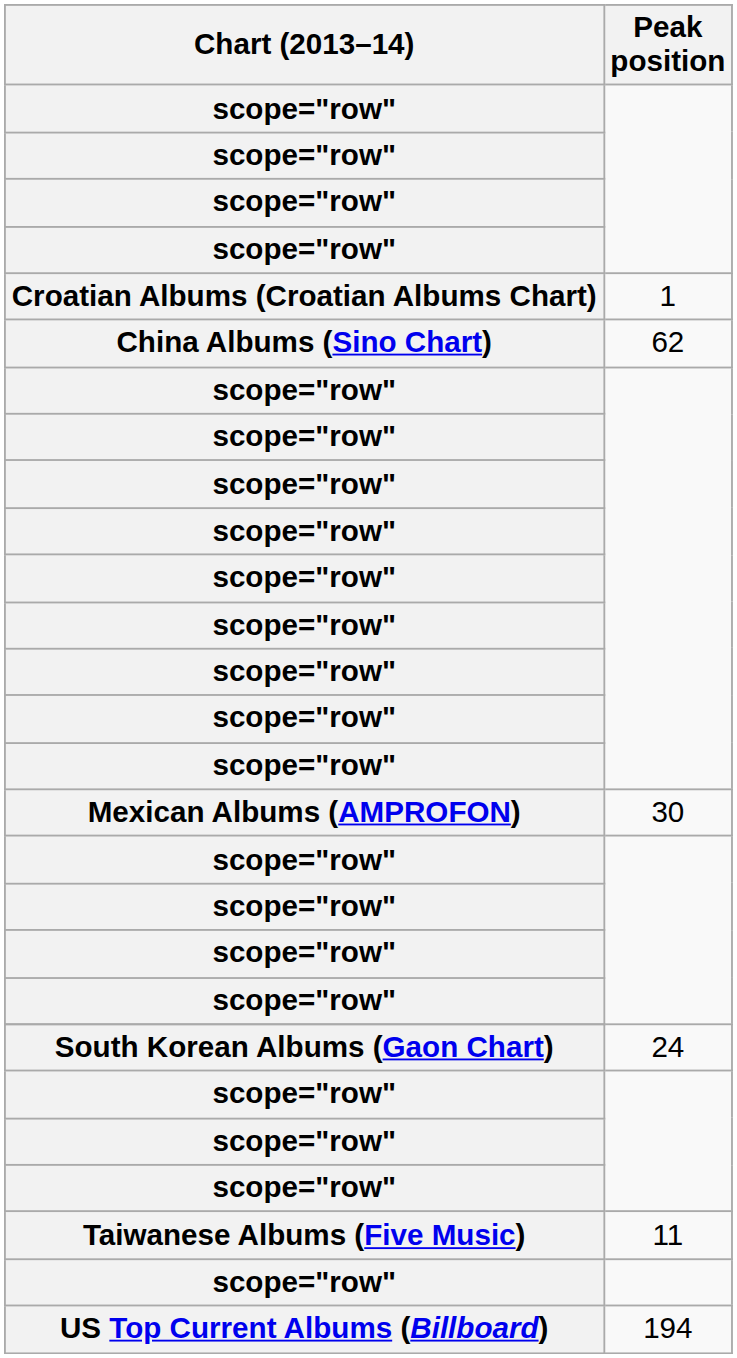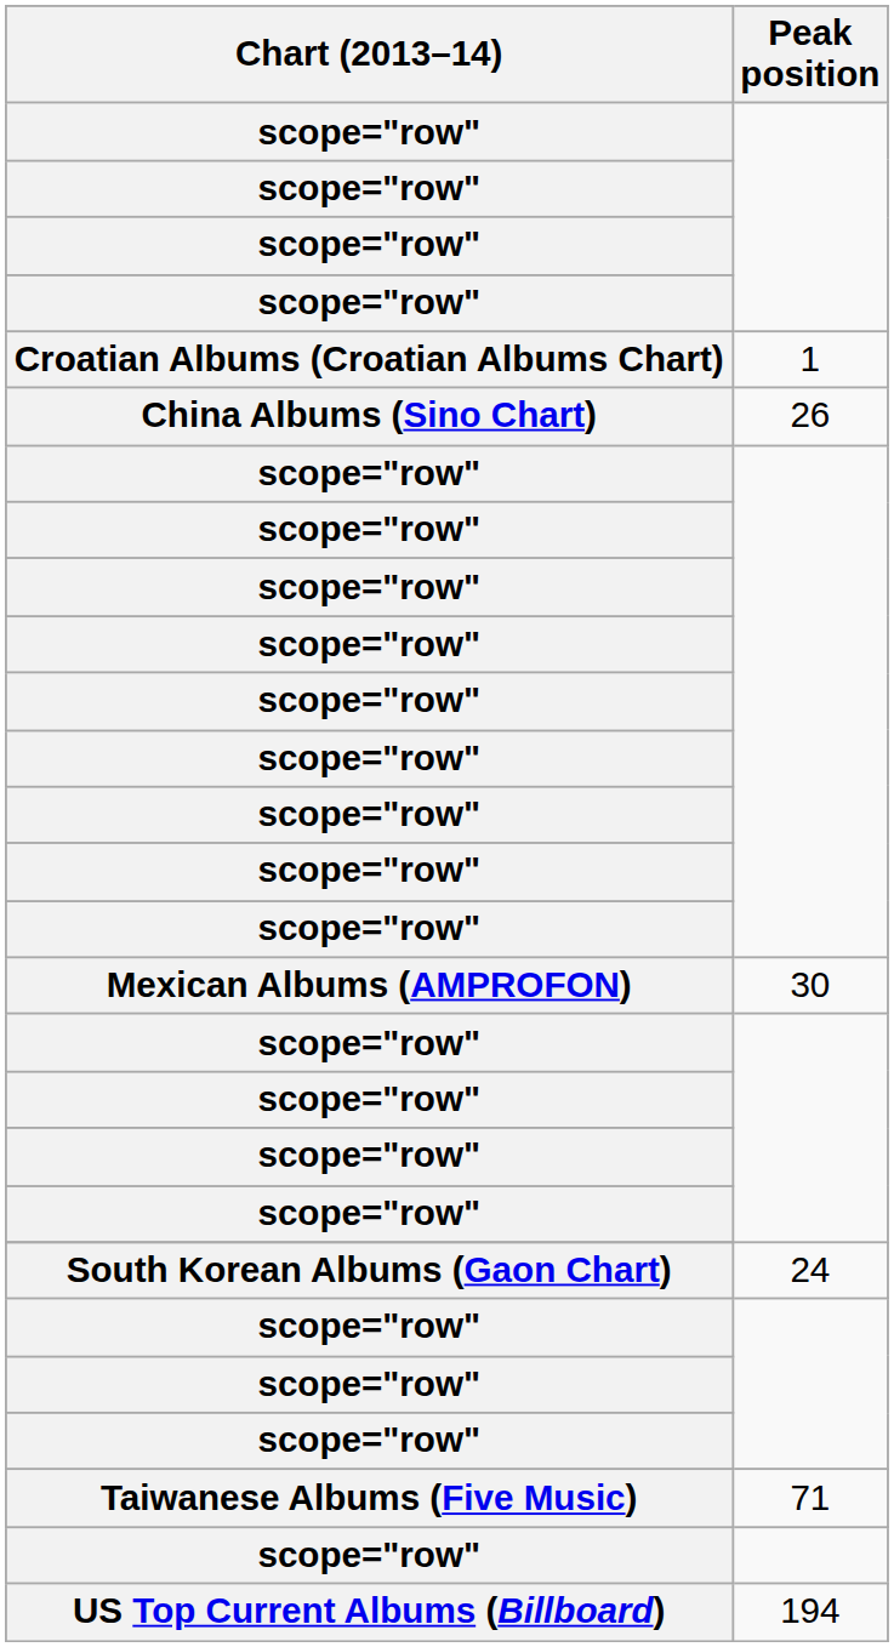China Albums (Sino Chart) | Peak position: 62 -> 26
Taiwanese Albums (Five Music) | Peak position: 11 -> 71
